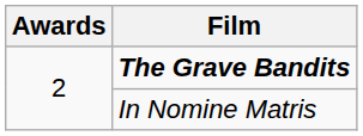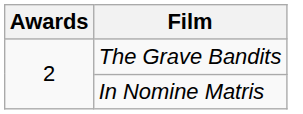The Grave Bandits | Film: bold -> normal
